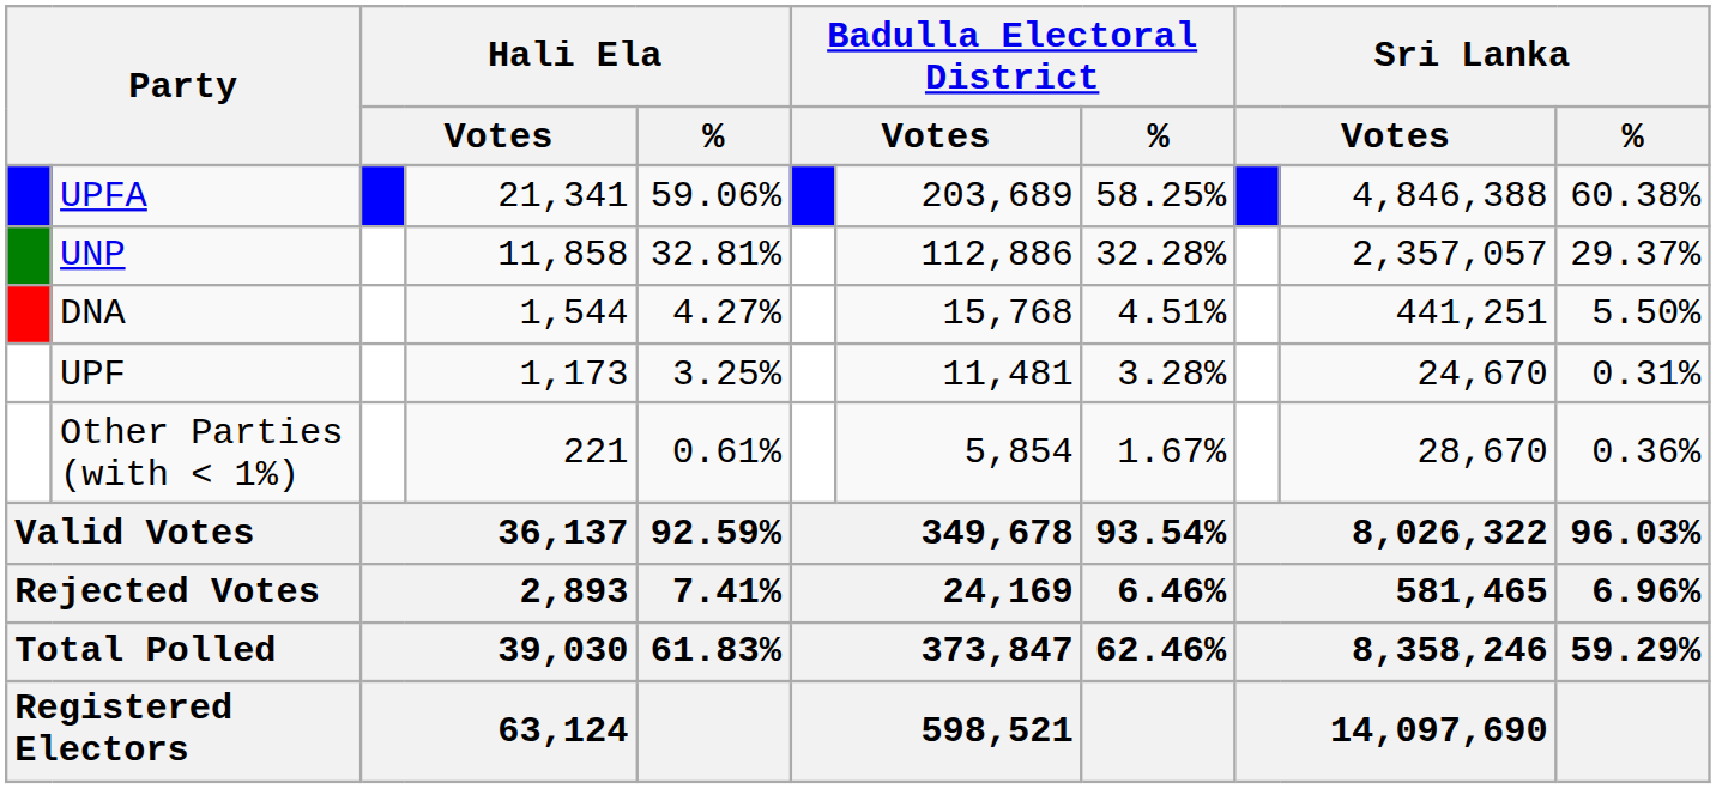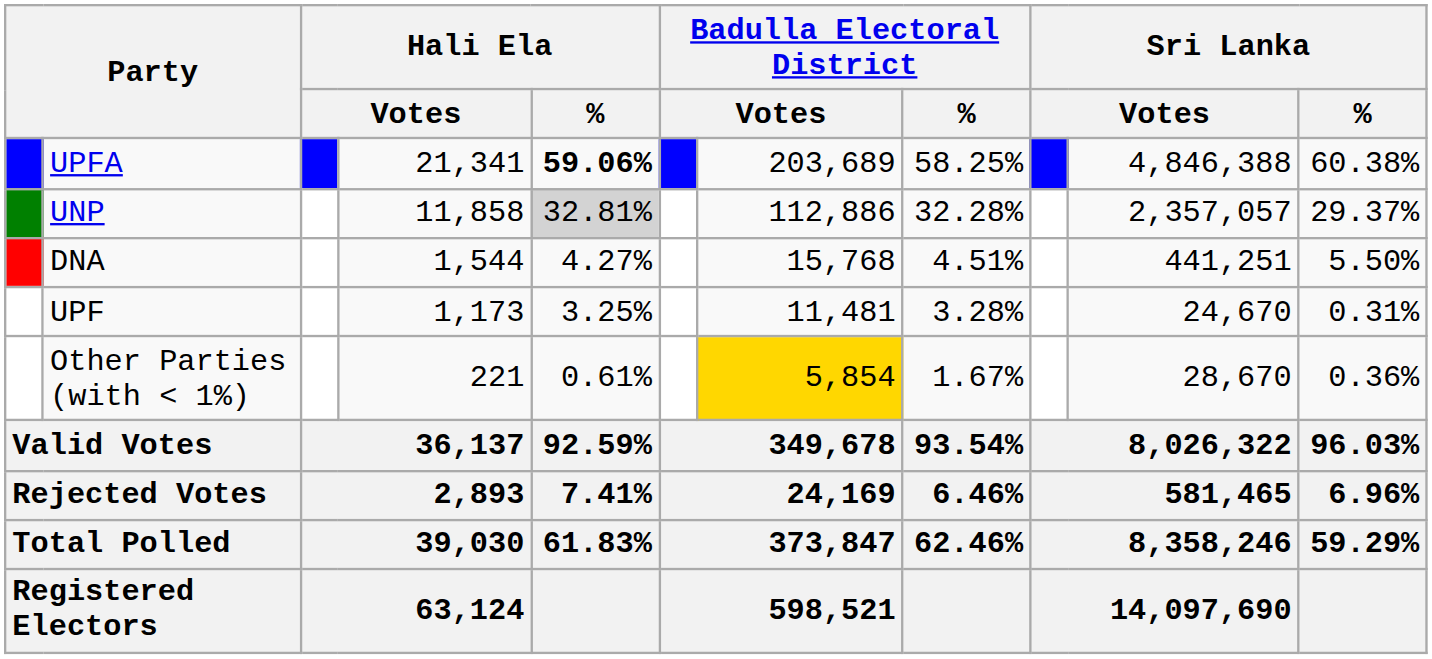UPFA | Hali Ela / %: normal -> bold
UNP | Hali Ela / %: no background -> lightgrey background
Other Parties (with < 1%) | column 7: no background -> gold background
